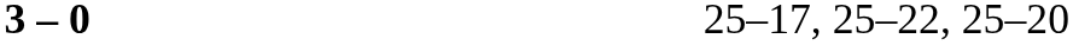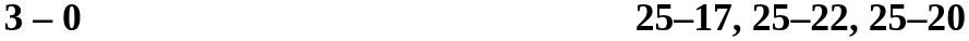row 1 | column 2: normal -> bold
